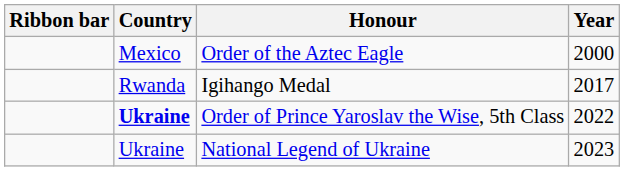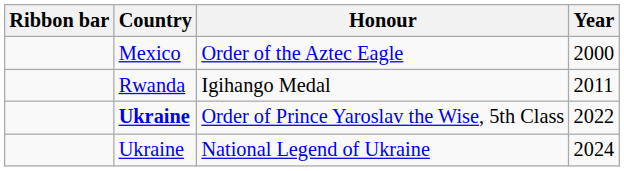Igihango Medal | Year: 2017 -> 2011
National Legend of Ukraine | Year: 2023 -> 2024
